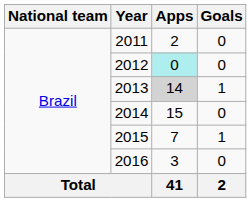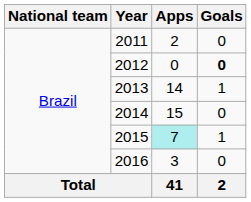2012 | Apps: paleturquoise background -> no background
2012 | Goals: normal -> bold
2013 | Apps: lightgrey background -> no background
2015 | Apps: no background -> paleturquoise background
